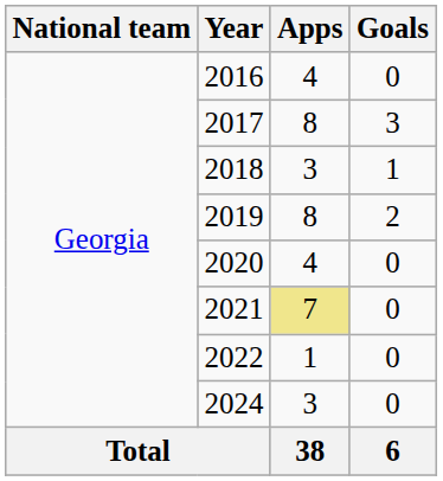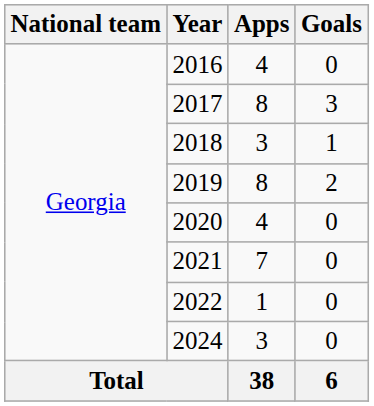2021 | Apps: khaki background -> no background
